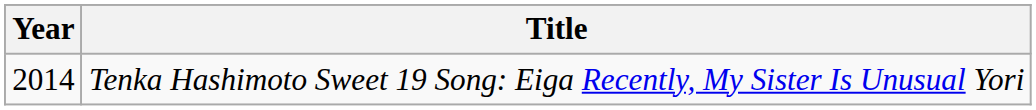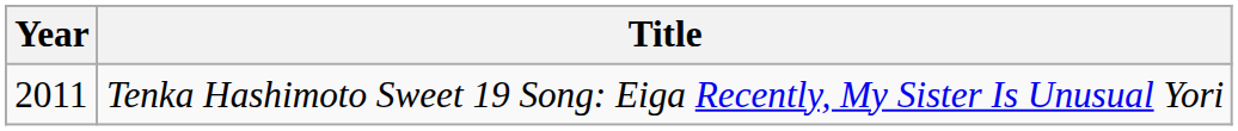row 2 | Year: 2014 -> 2011
